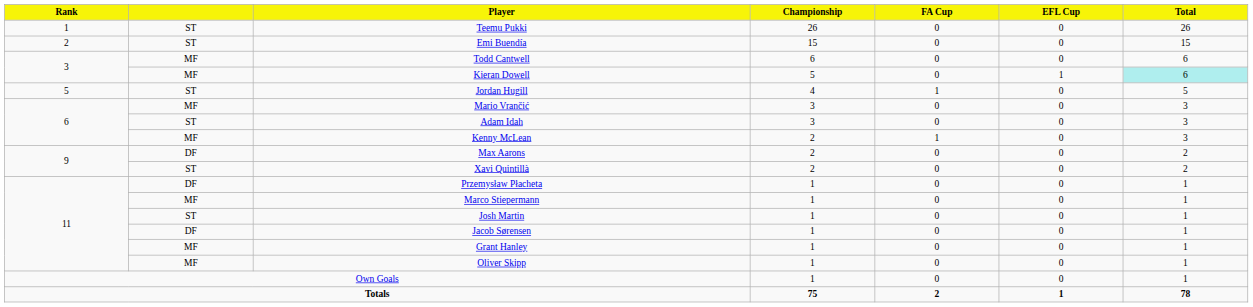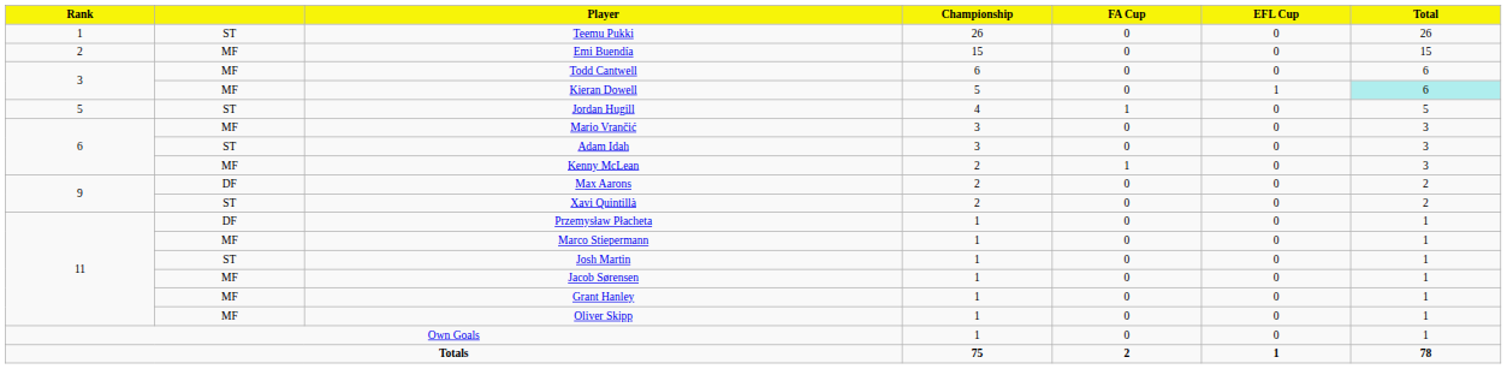Emi Buendía | column 2: ST -> MF
Jacob Sørensen | column 2: DF -> MF
